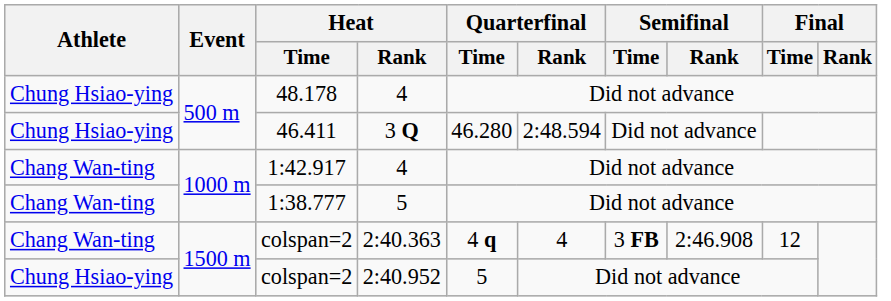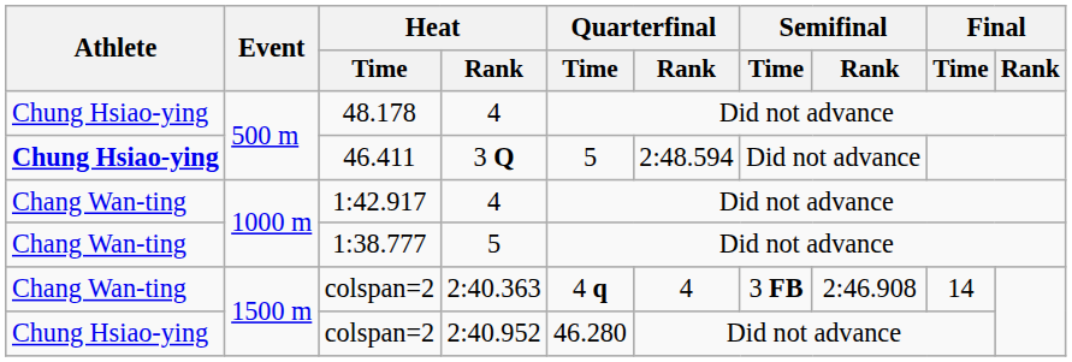46.411 | Athlete: normal -> bold
46.411 | Quarterfinal / Time: 46.280 -> 5
colspan=2 / 2:40.363 | Final / Time: 12 -> 14
colspan=2 / 2:40.952 | Quarterfinal / Time: 5 -> 46.280
